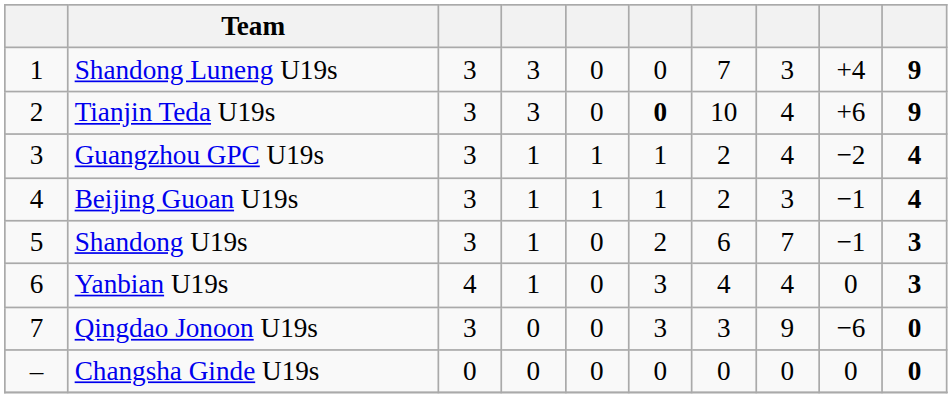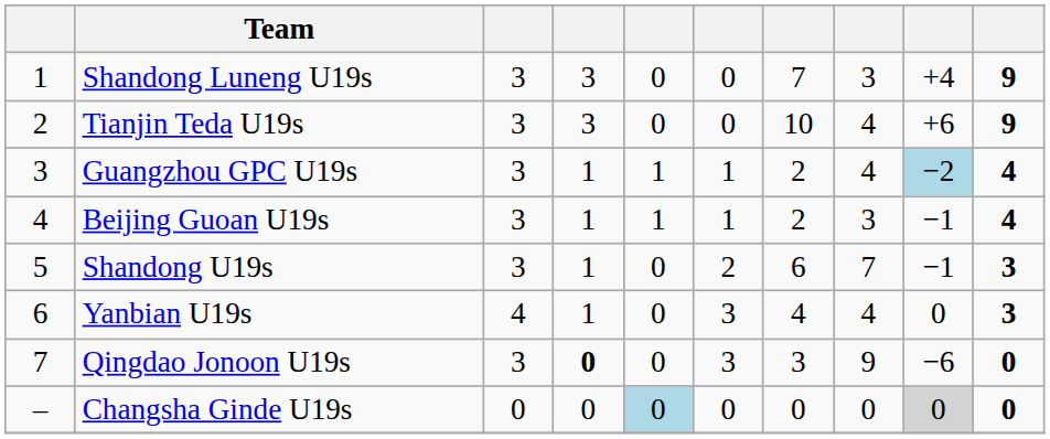Tianjin Teda U19s | column 6: bold -> normal
Guangzhou GPC U19s | column 9: no background -> lightblue background
Qingdao Jonoon U19s | column 4: normal -> bold
Changsha Ginde U19s | column 5: no background -> lightblue background
Changsha Ginde U19s | column 9: no background -> lightgrey background
